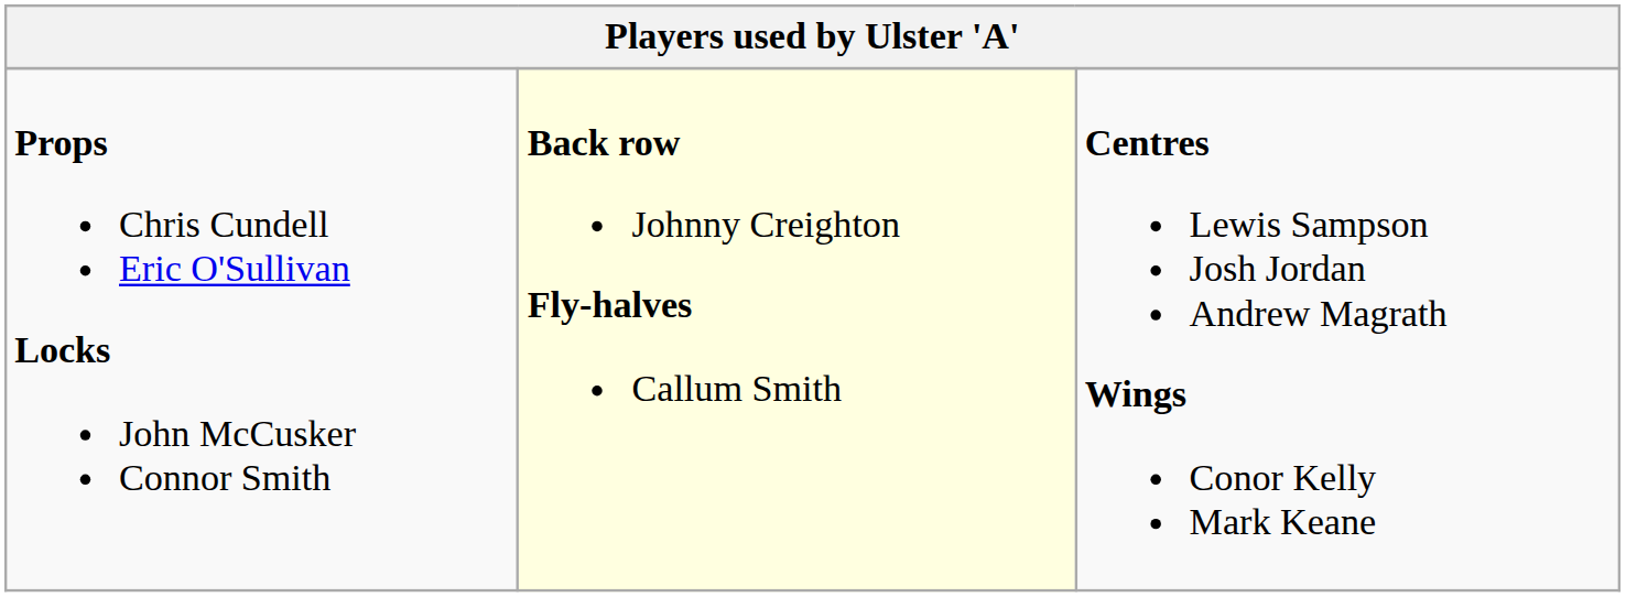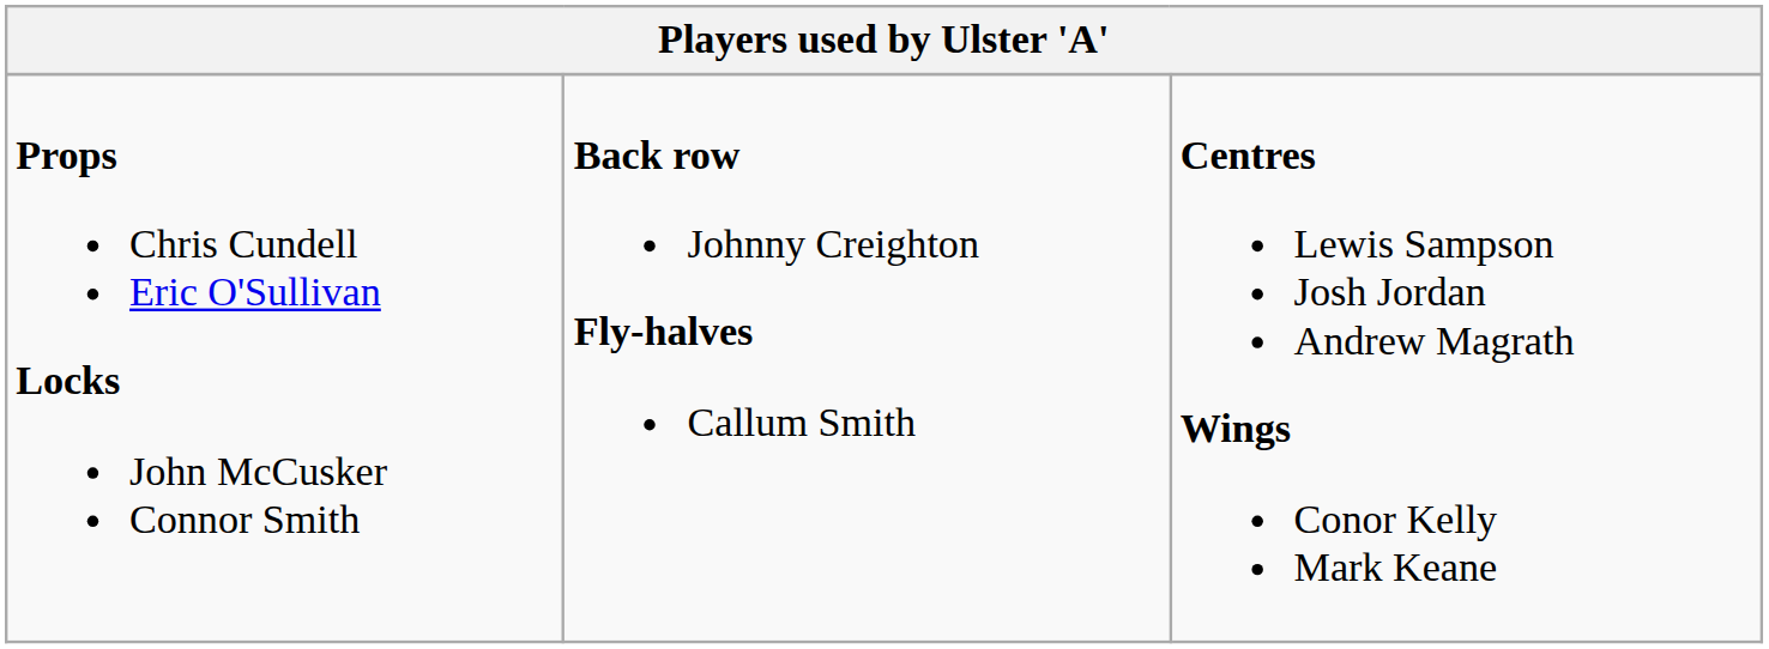row 2 | column 2: lightyellow background -> no background
